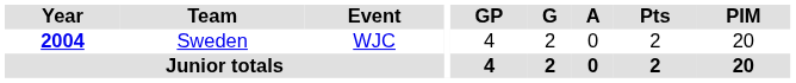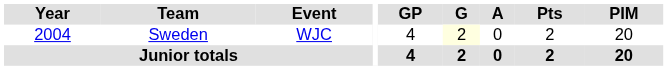Sweden | Year: bold -> normal
Sweden | G: no background -> lightyellow background
